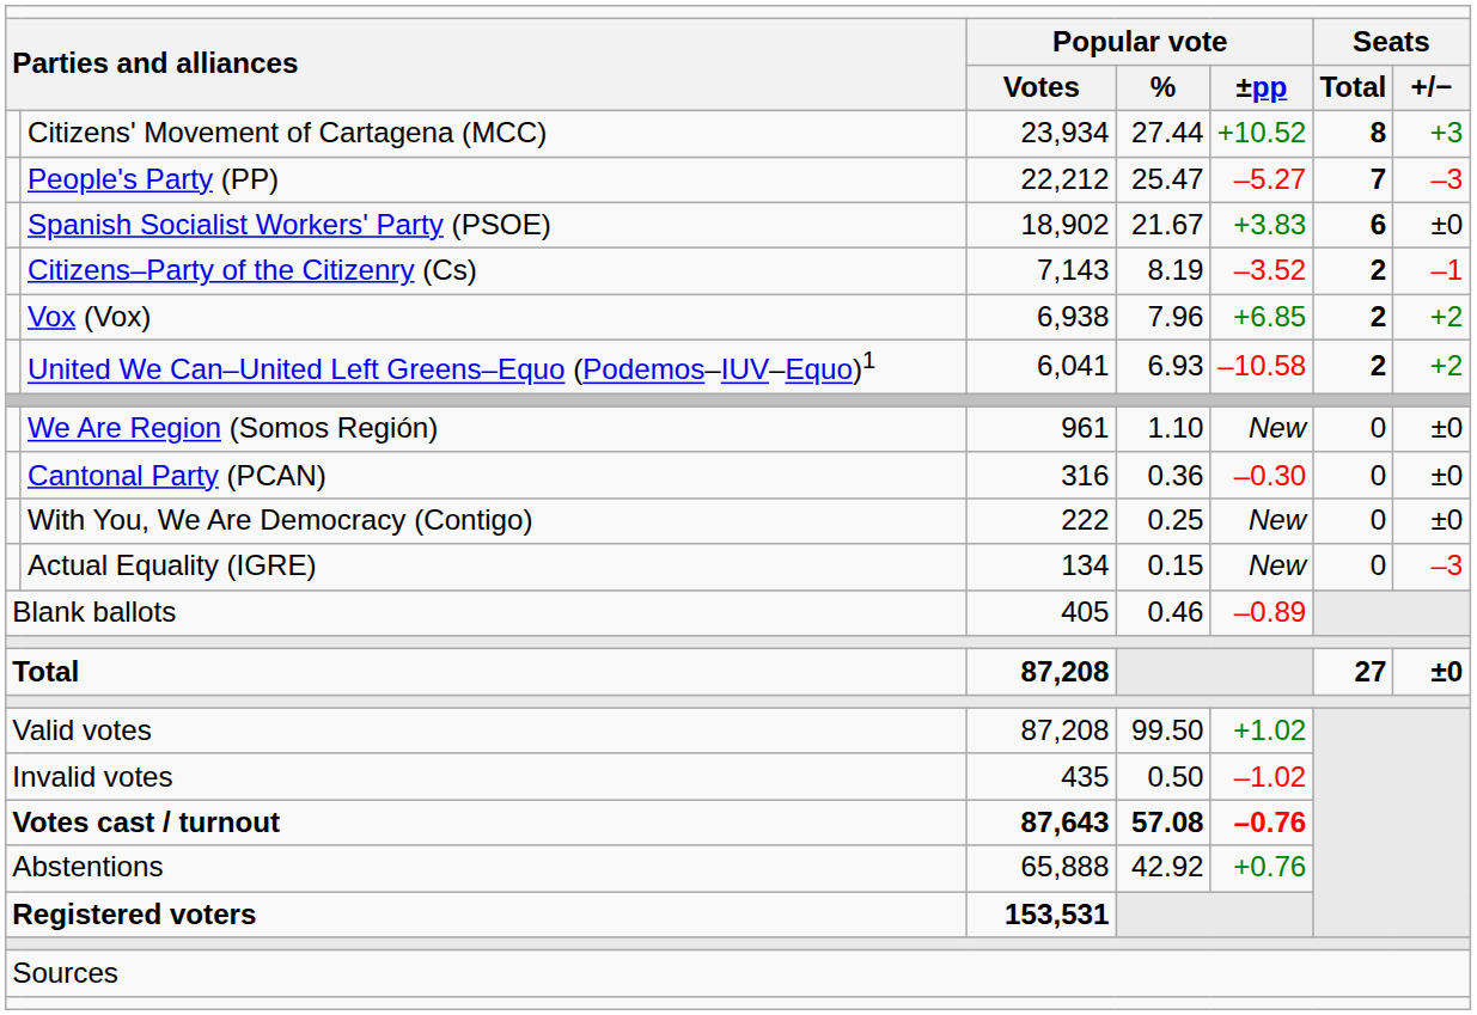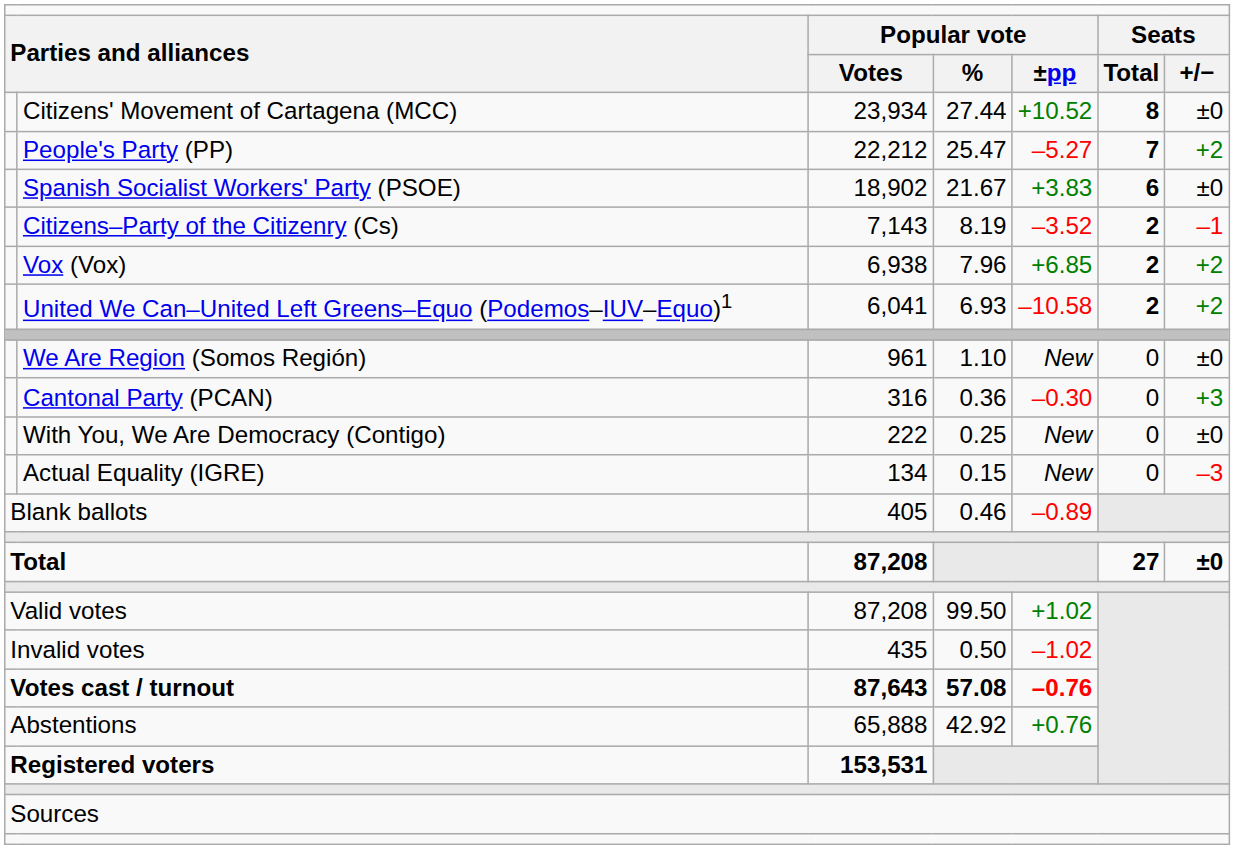Citizens' Movement of Cartagena (MCC) | column 7: +3 -> ±0
People's Party (PP) | column 7: –3 -> +2
Cantonal Party (PCAN) | column 7: ±0 -> +3
